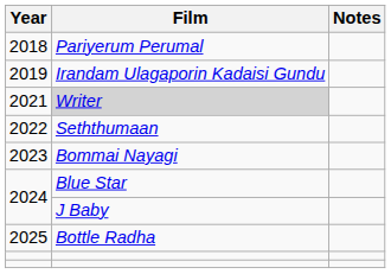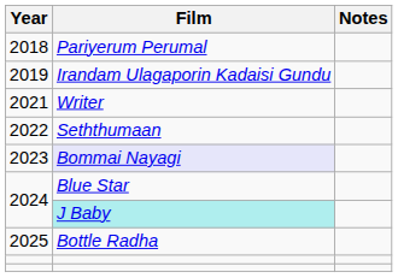Writer | Film: lightgrey background -> no background
Bommai Nayagi | Film: no background -> lavender background
J Baby | Film: no background -> paleturquoise background
